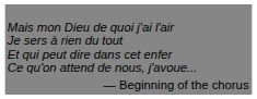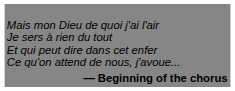row 2 | column 1: normal -> bold
